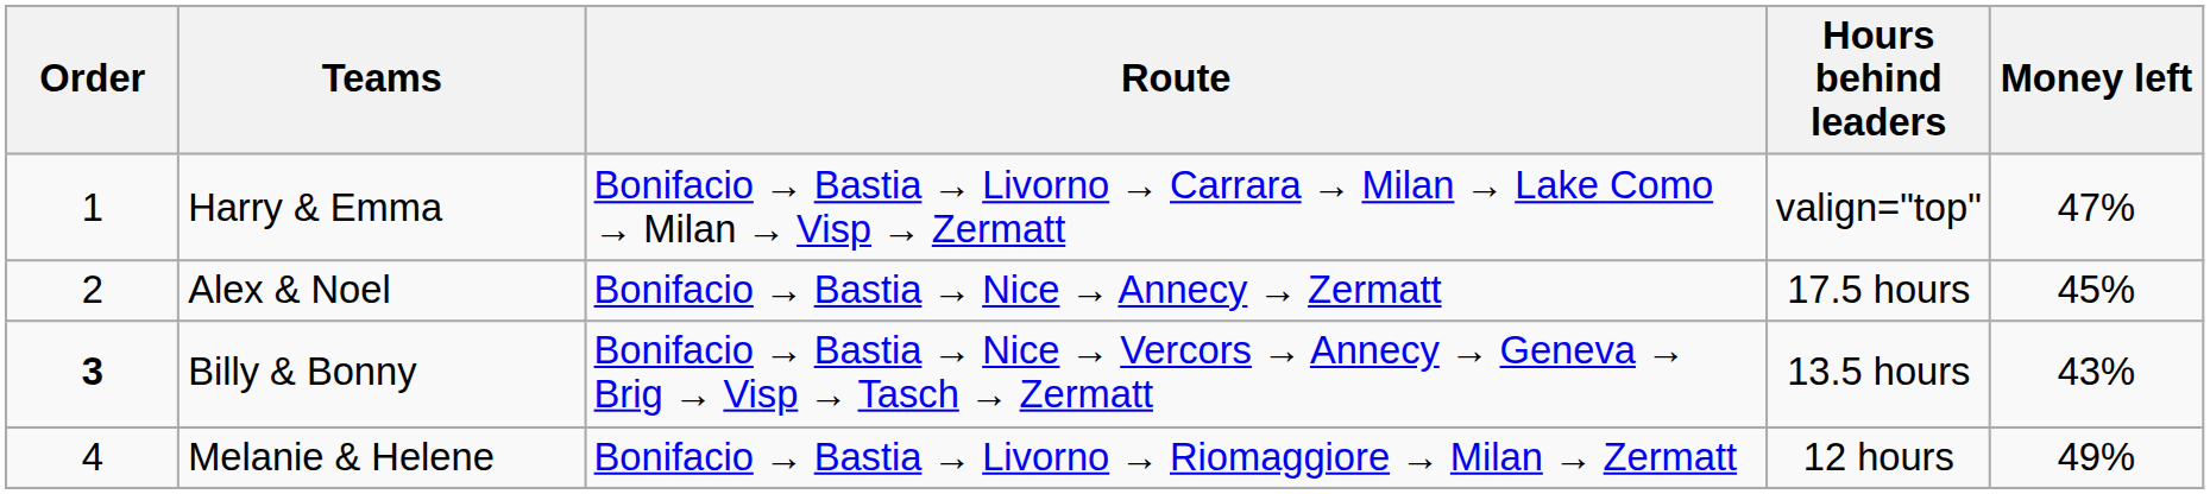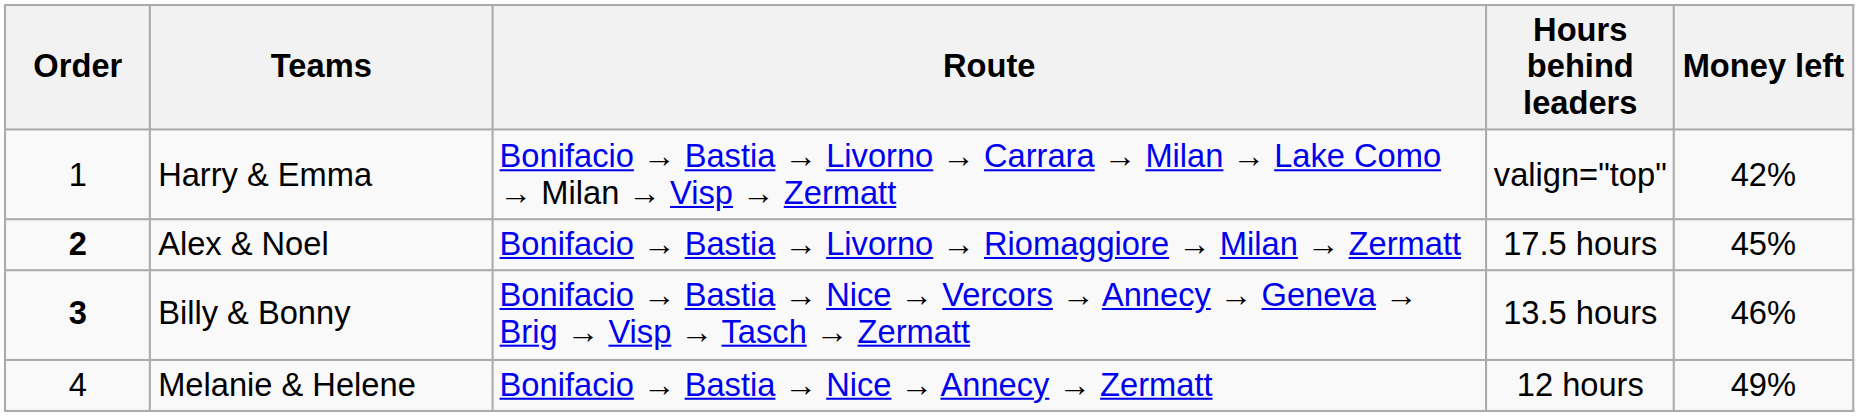Harry & Emma | Money left: 47% -> 42%
Alex & Noel | Order: normal -> bold
Alex & Noel | Route: Bonifacio → Bastia → Nice → Annecy → Zermatt -> Bonifacio → Bastia → Livorno → Riomaggiore → Milan → Zermatt
Billy & Bonny | Money left: 43% -> 46%
Melanie & Helene | Route: Bonifacio → Bastia → Livorno → Riomaggiore → Milan → Zermatt -> Bonifacio → Bastia → Nice → Annecy → Zermatt
